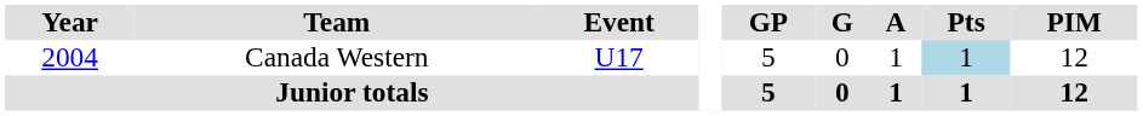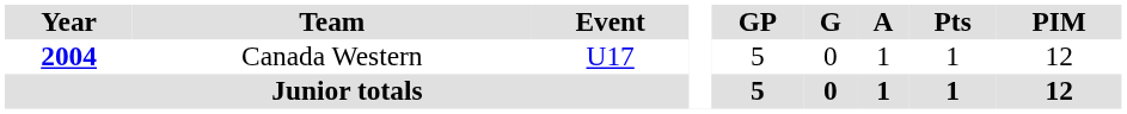Canada Western | Year: normal -> bold
Canada Western | Pts: lightblue background -> no background
